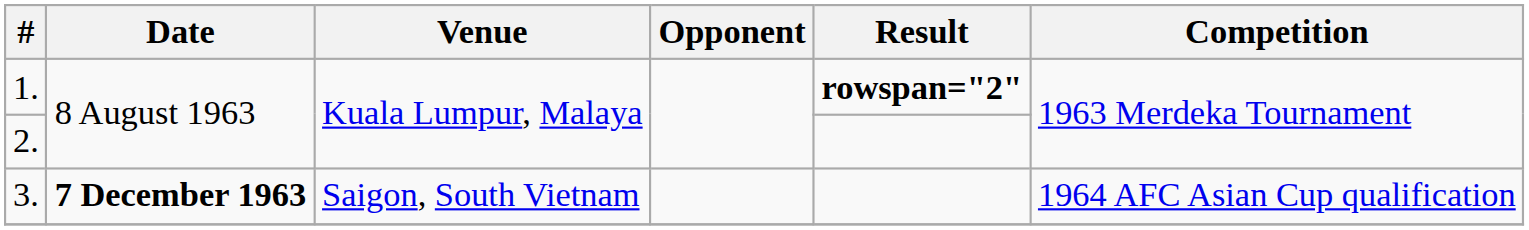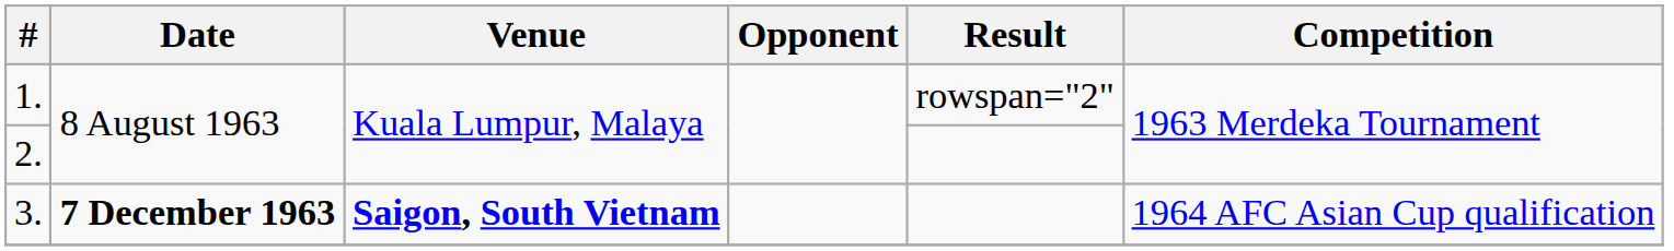1. | Result: bold -> normal
3. | Venue: normal -> bold
